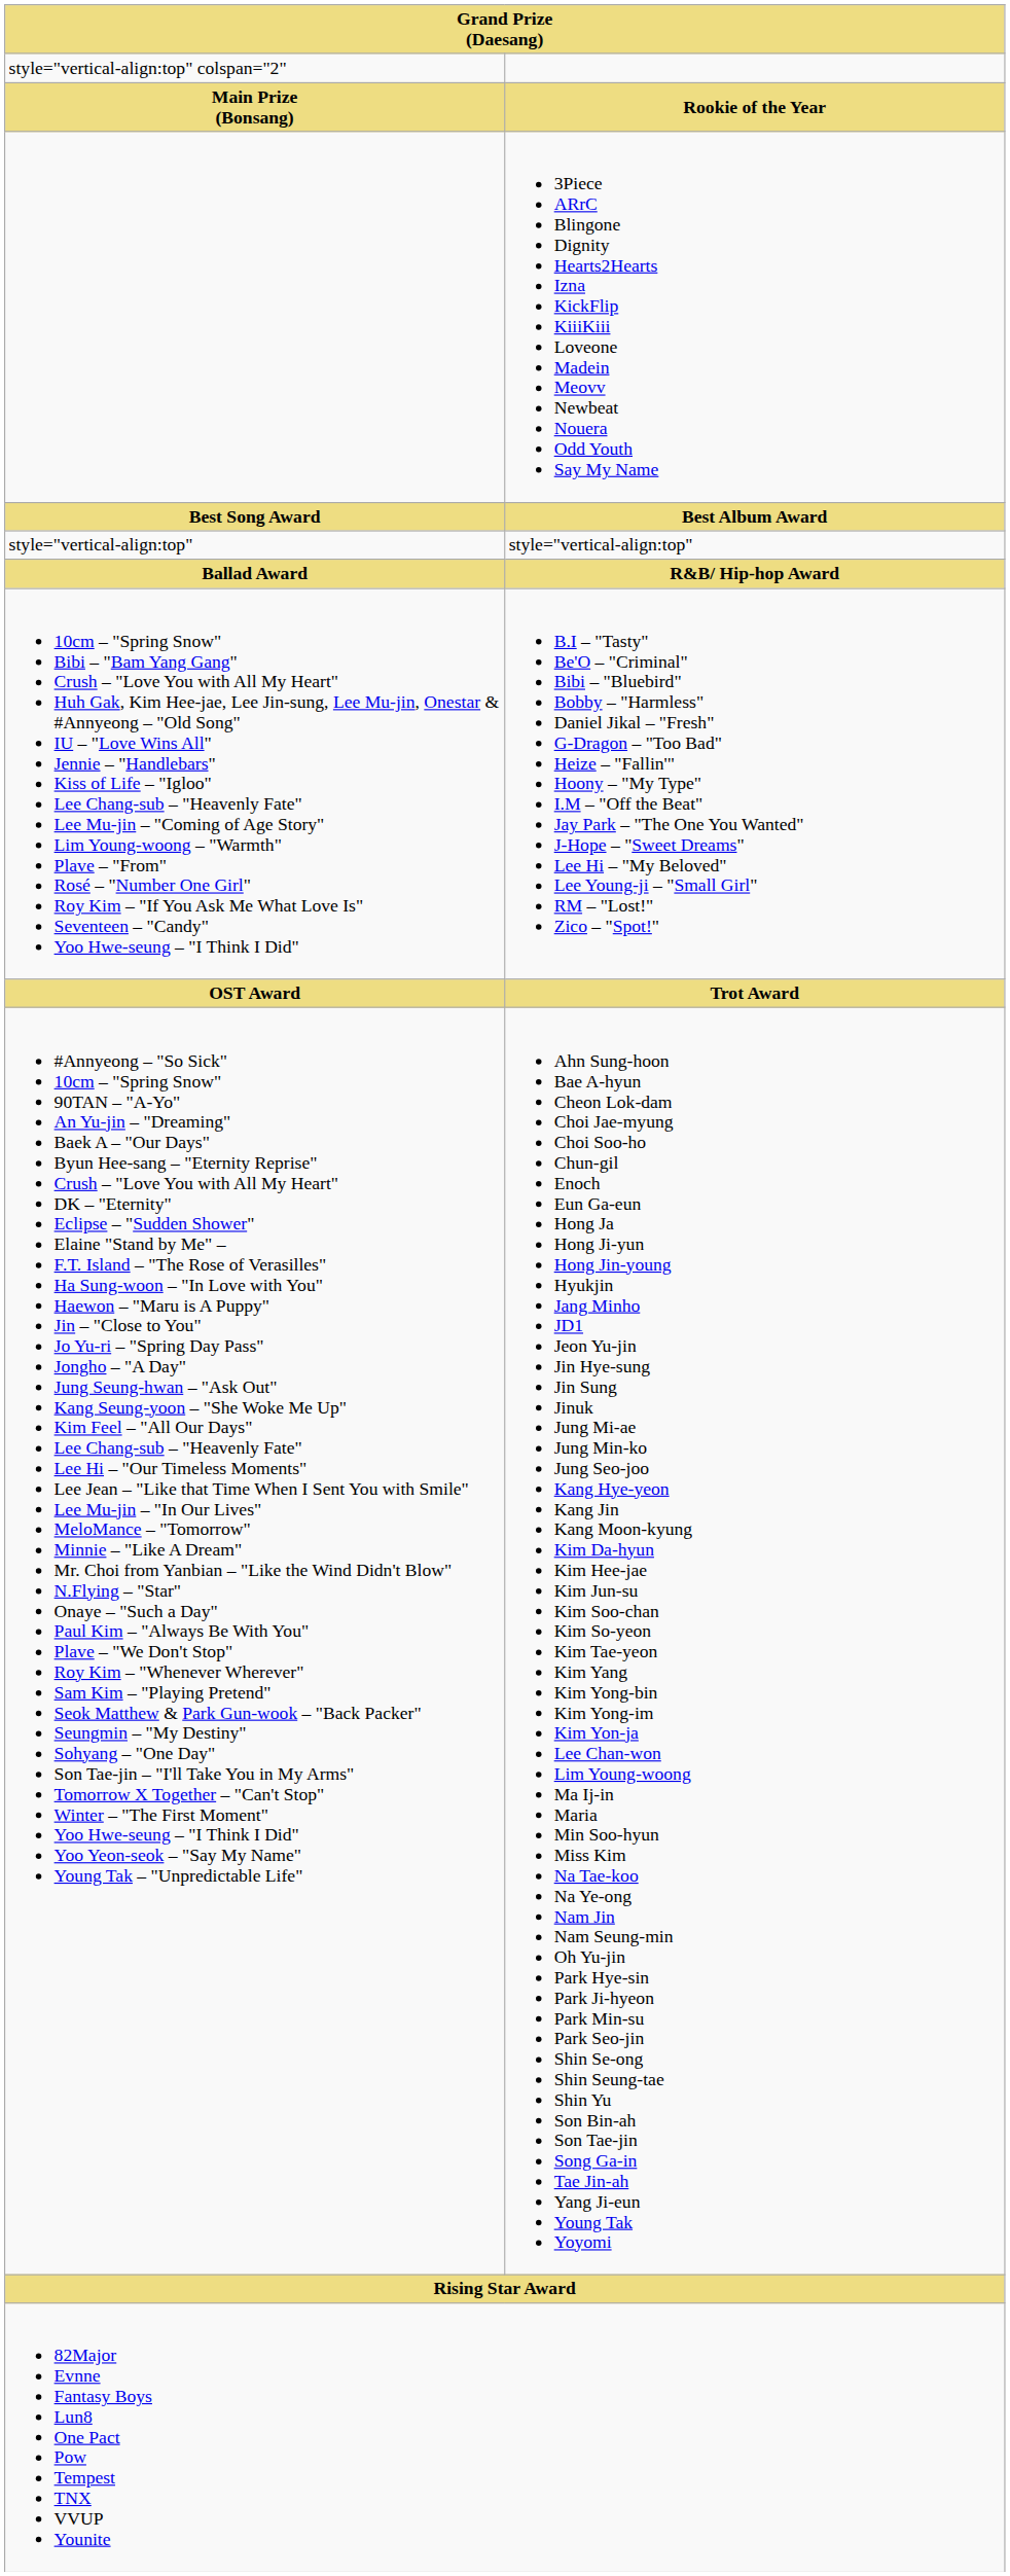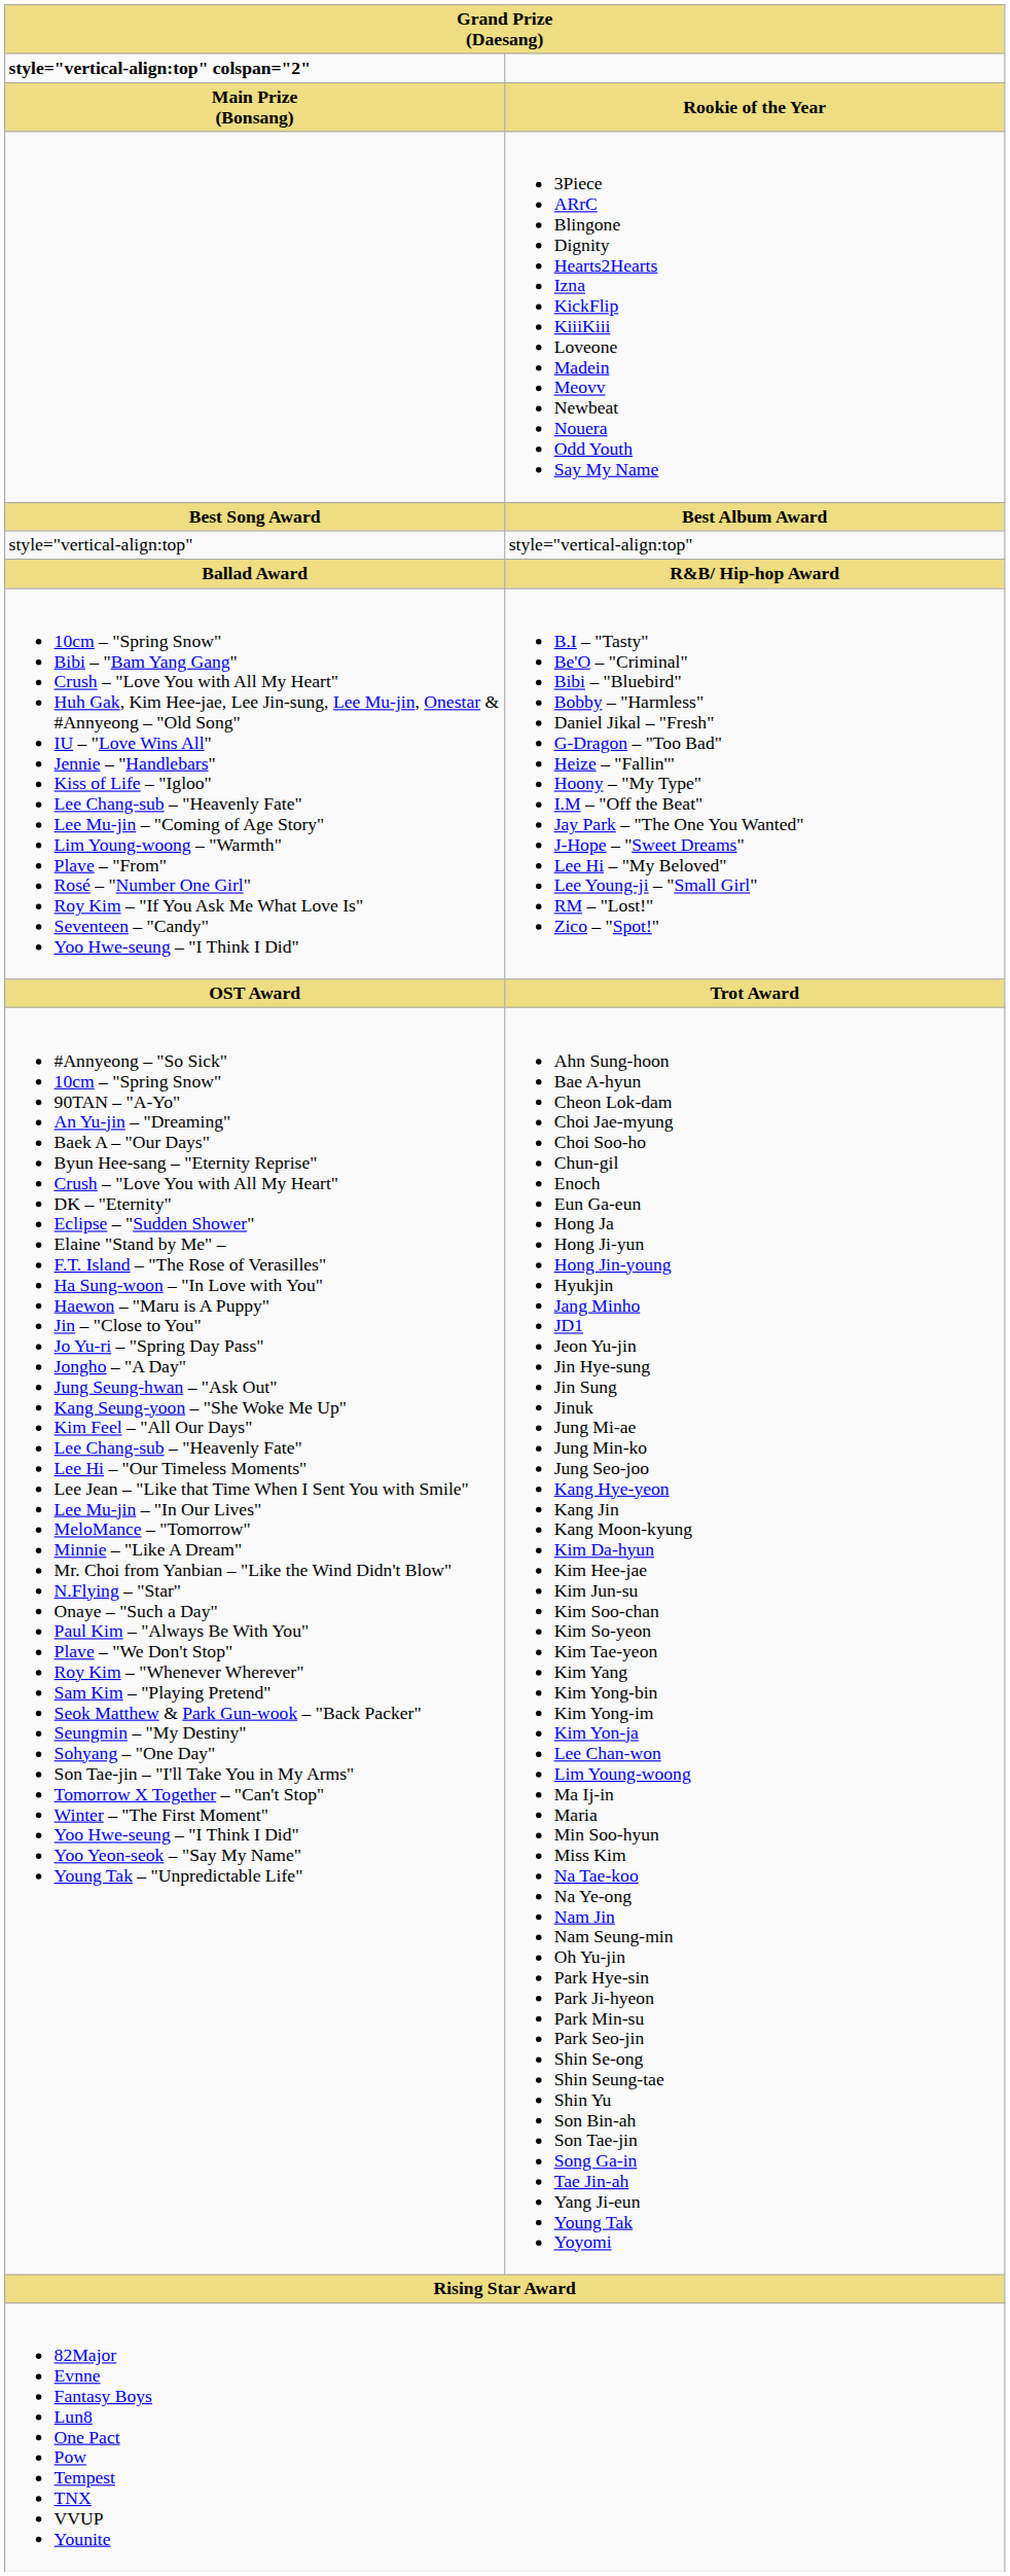style="vertical-align:top" colspan="2" | column 1: normal -> bold
